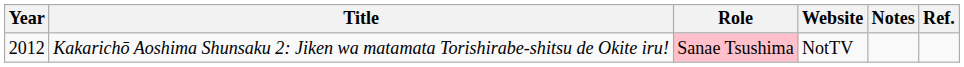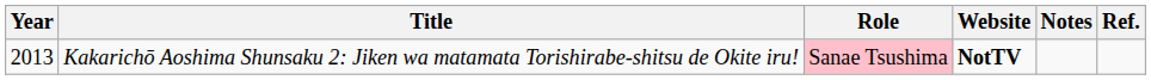row 2 | Year: 2012 -> 2013
row 2 | Website: normal -> bold
